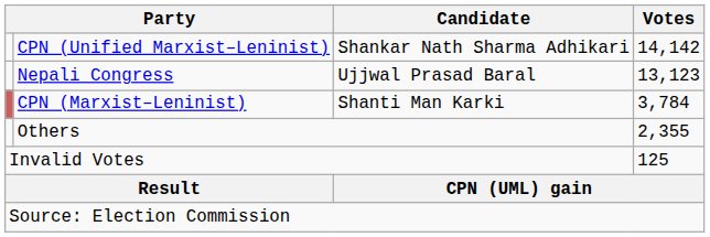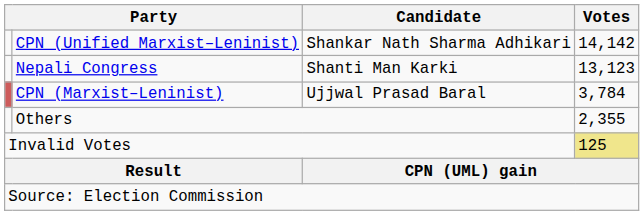Nepali Congress | Candidate: Ujjwal Prasad Baral -> Shanti Man Karki
CPN (Marxist–Leninist) | Candidate: Shanti Man Karki -> Ujjwal Prasad Baral
Invalid Votes | Votes: no background -> khaki background
